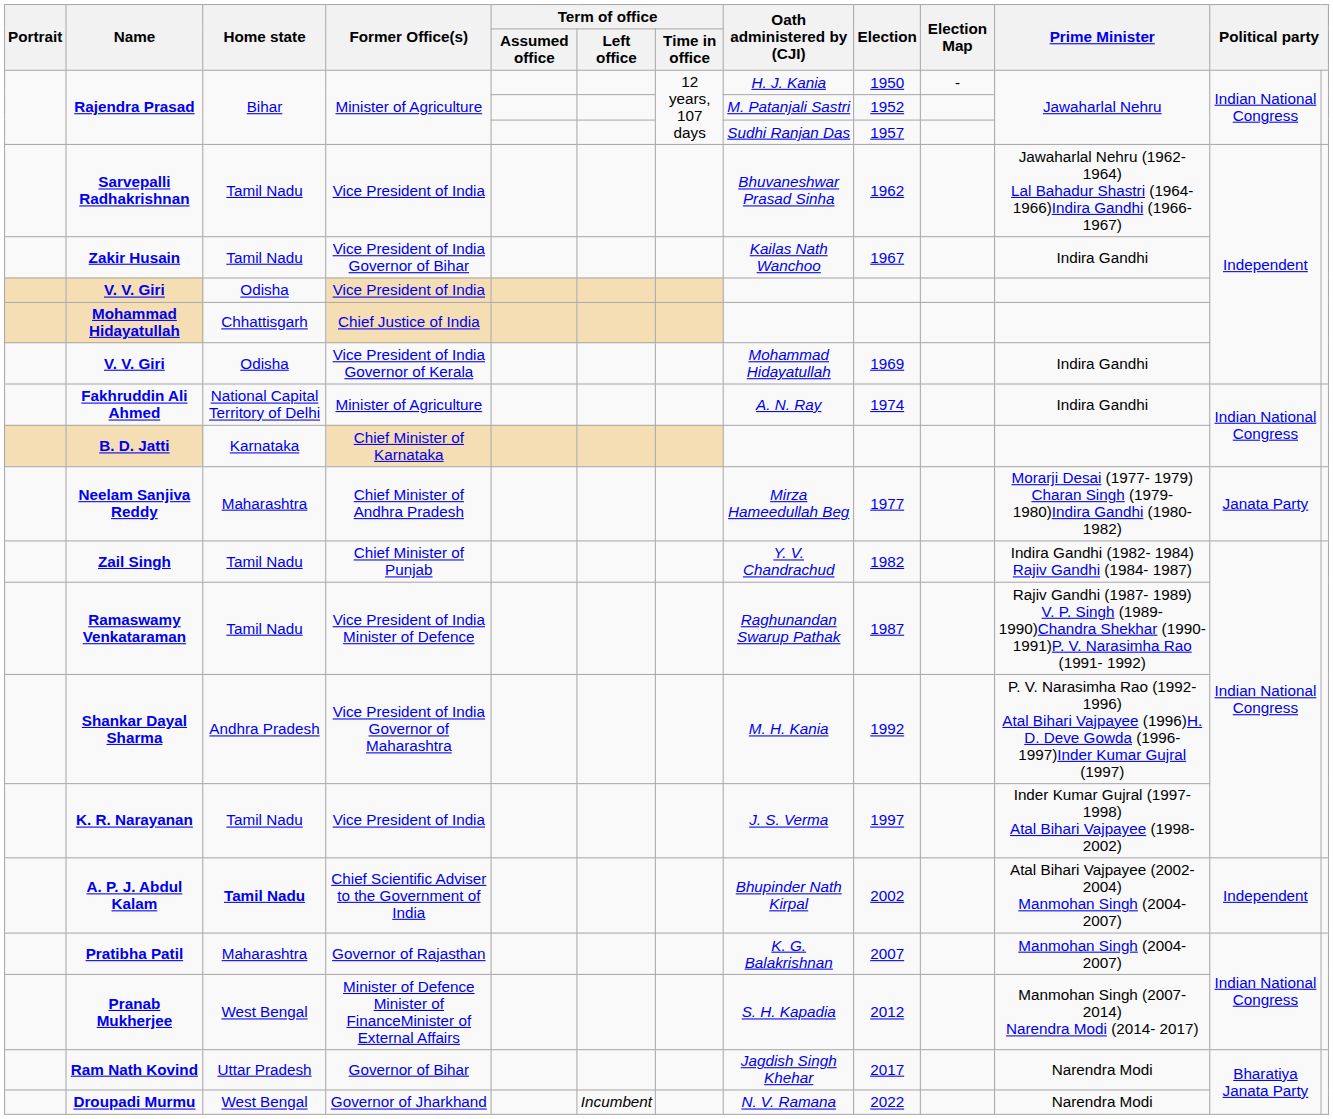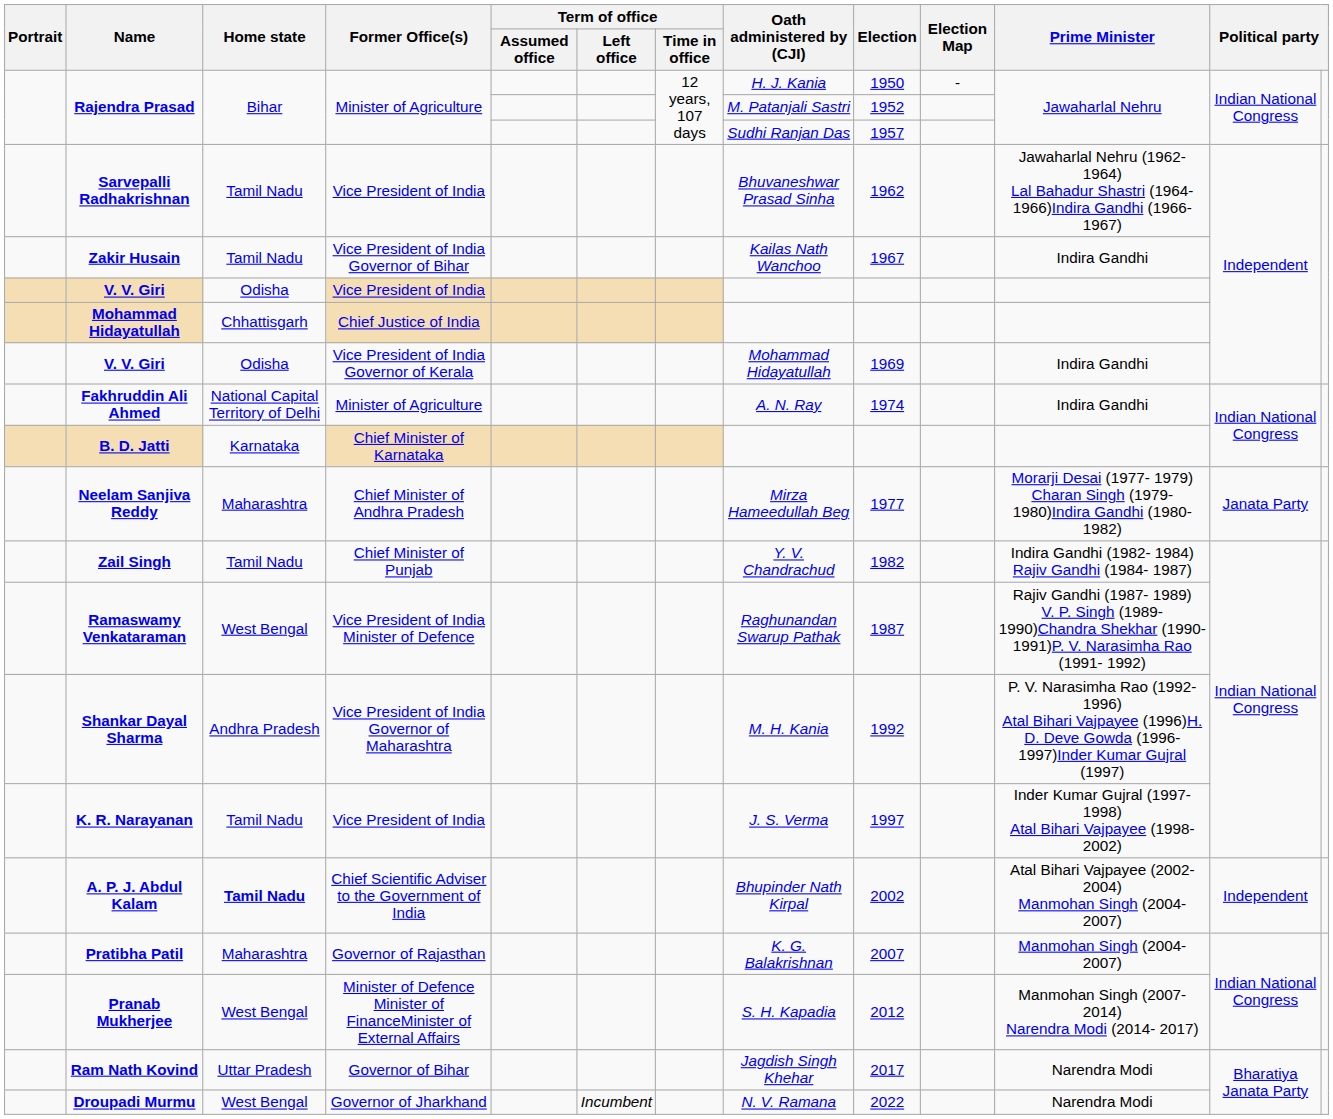Ramaswamy Venkataraman | Home state: Tamil Nadu -> West Bengal
